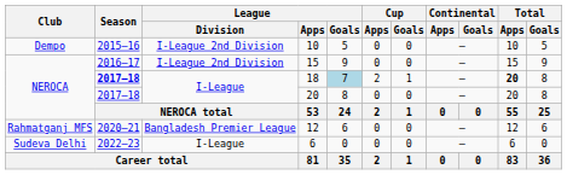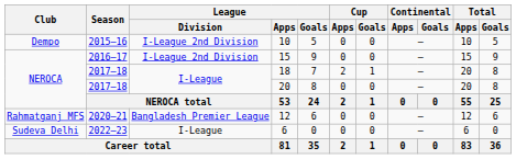18 | Season: bold -> normal
18 | League / Goals: lightblue background -> no background
18 | Total / Apps: bold -> normal
